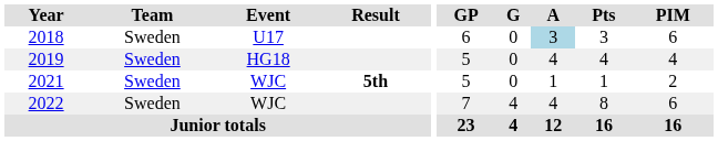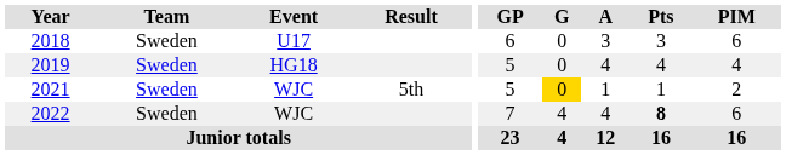2018 | A: lightblue background -> no background
2021 | Result: bold -> normal
2021 | G: no background -> gold background
2022 | Pts: normal -> bold
